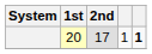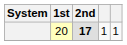row 2 | 2nd: normal -> bold
row 2 | column 5: bold -> normal
